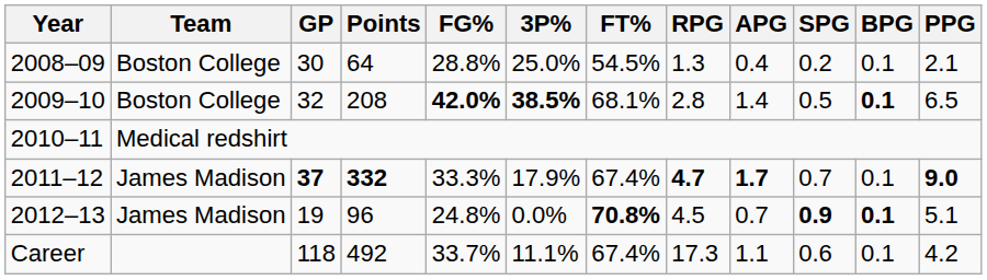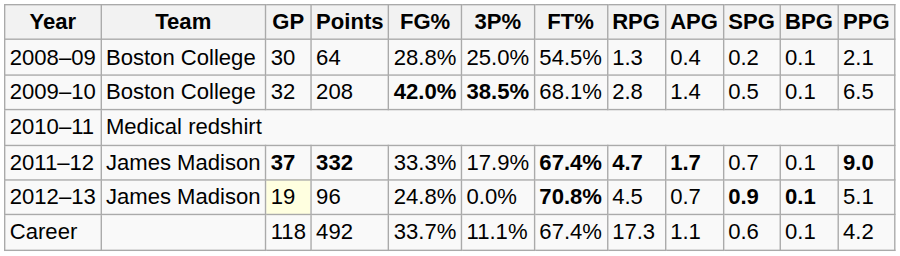2009–10 | BPG: bold -> normal
2011–12 | FT%: normal -> bold
2012–13 | GP: no background -> lightyellow background
